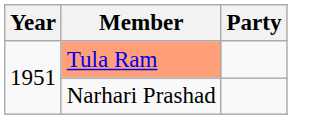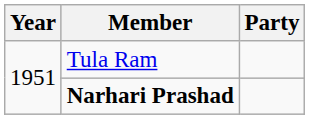Tula Ram | Member: lightsalmon background -> no background
Narhari Prashad | Member: normal -> bold
